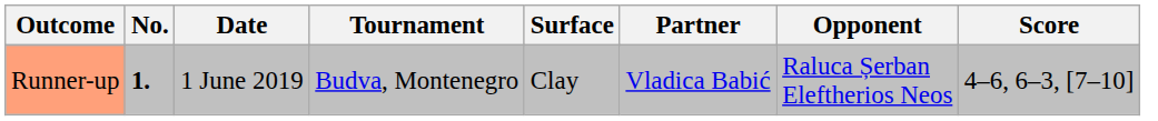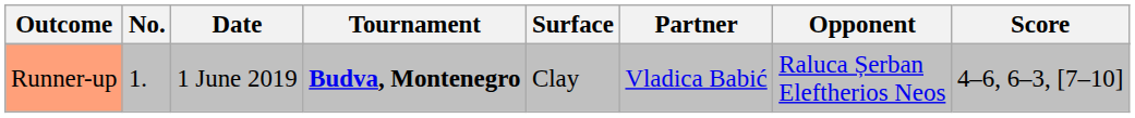Runner-up | No.: bold -> normal
Runner-up | Tournament: normal -> bold
